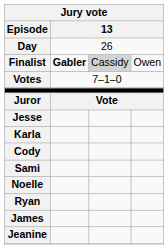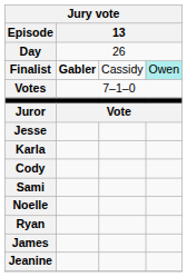Finalist | column 3: lightgrey background -> no background
Finalist | column 4: no background -> paleturquoise background
